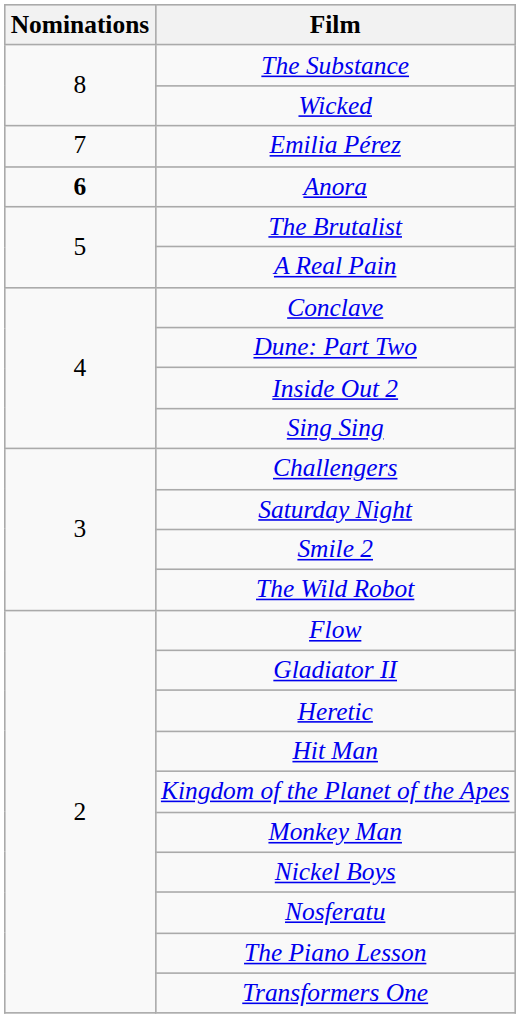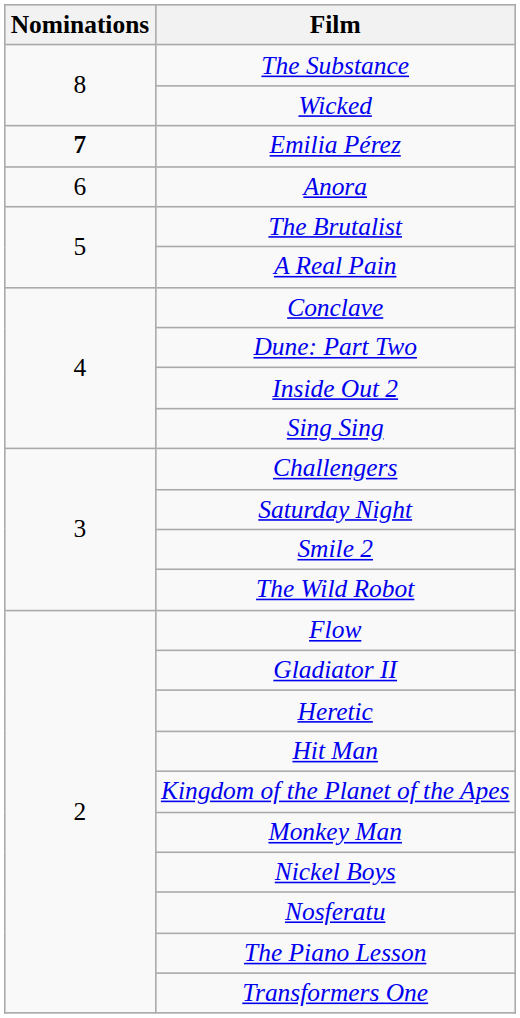Emilia Pérez | Nominations: normal -> bold
Anora | Nominations: bold -> normal
